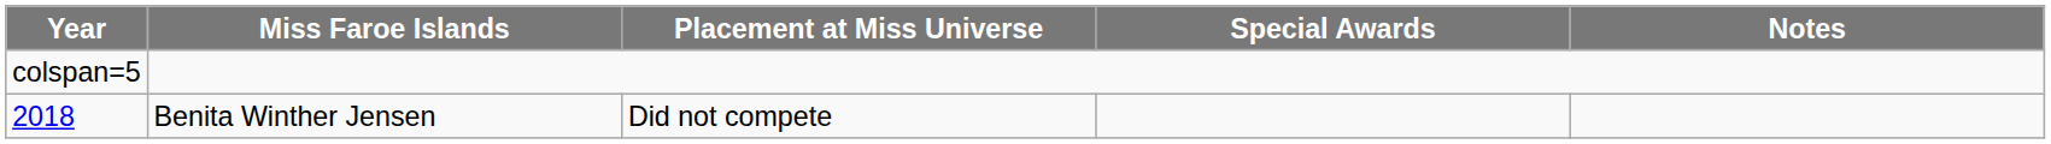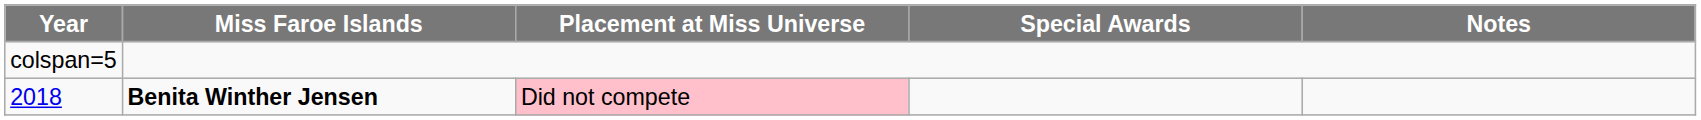2018 | Miss Faroe Islands: normal -> bold
2018 | Placement at Miss Universe: no background -> pink background
